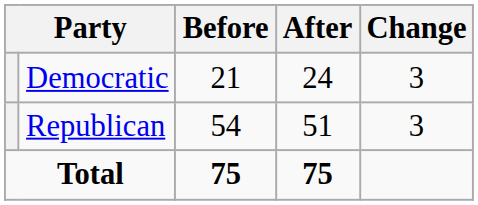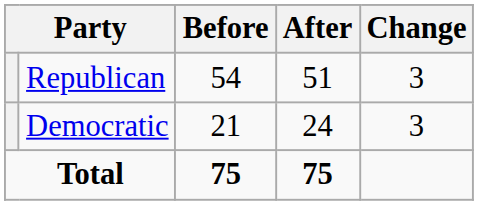rows swapped: Republican <-> Democratic
